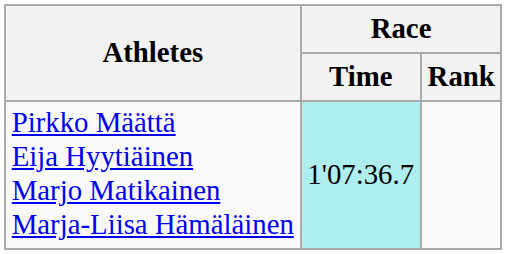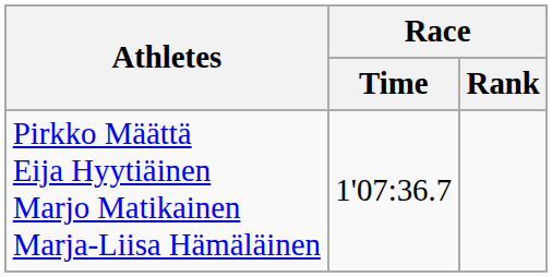row 3 | Race / Time: paleturquoise background -> no background
